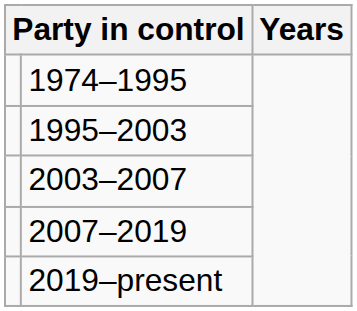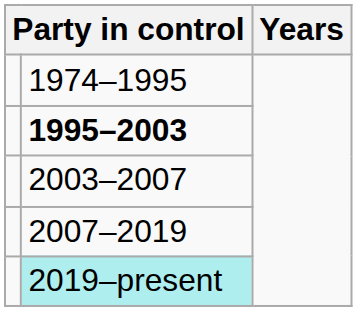1995–2003 | column 2: normal -> bold
2019–present | column 2: no background -> paleturquoise background
